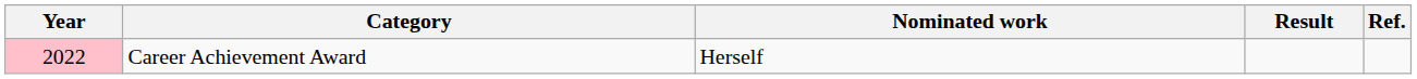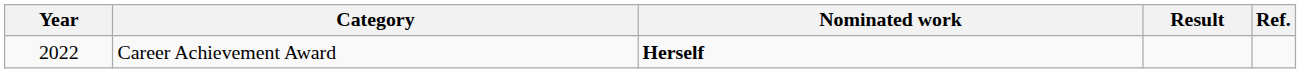row 2 | Year: pink background -> no background
row 2 | Nominated work: normal -> bold
